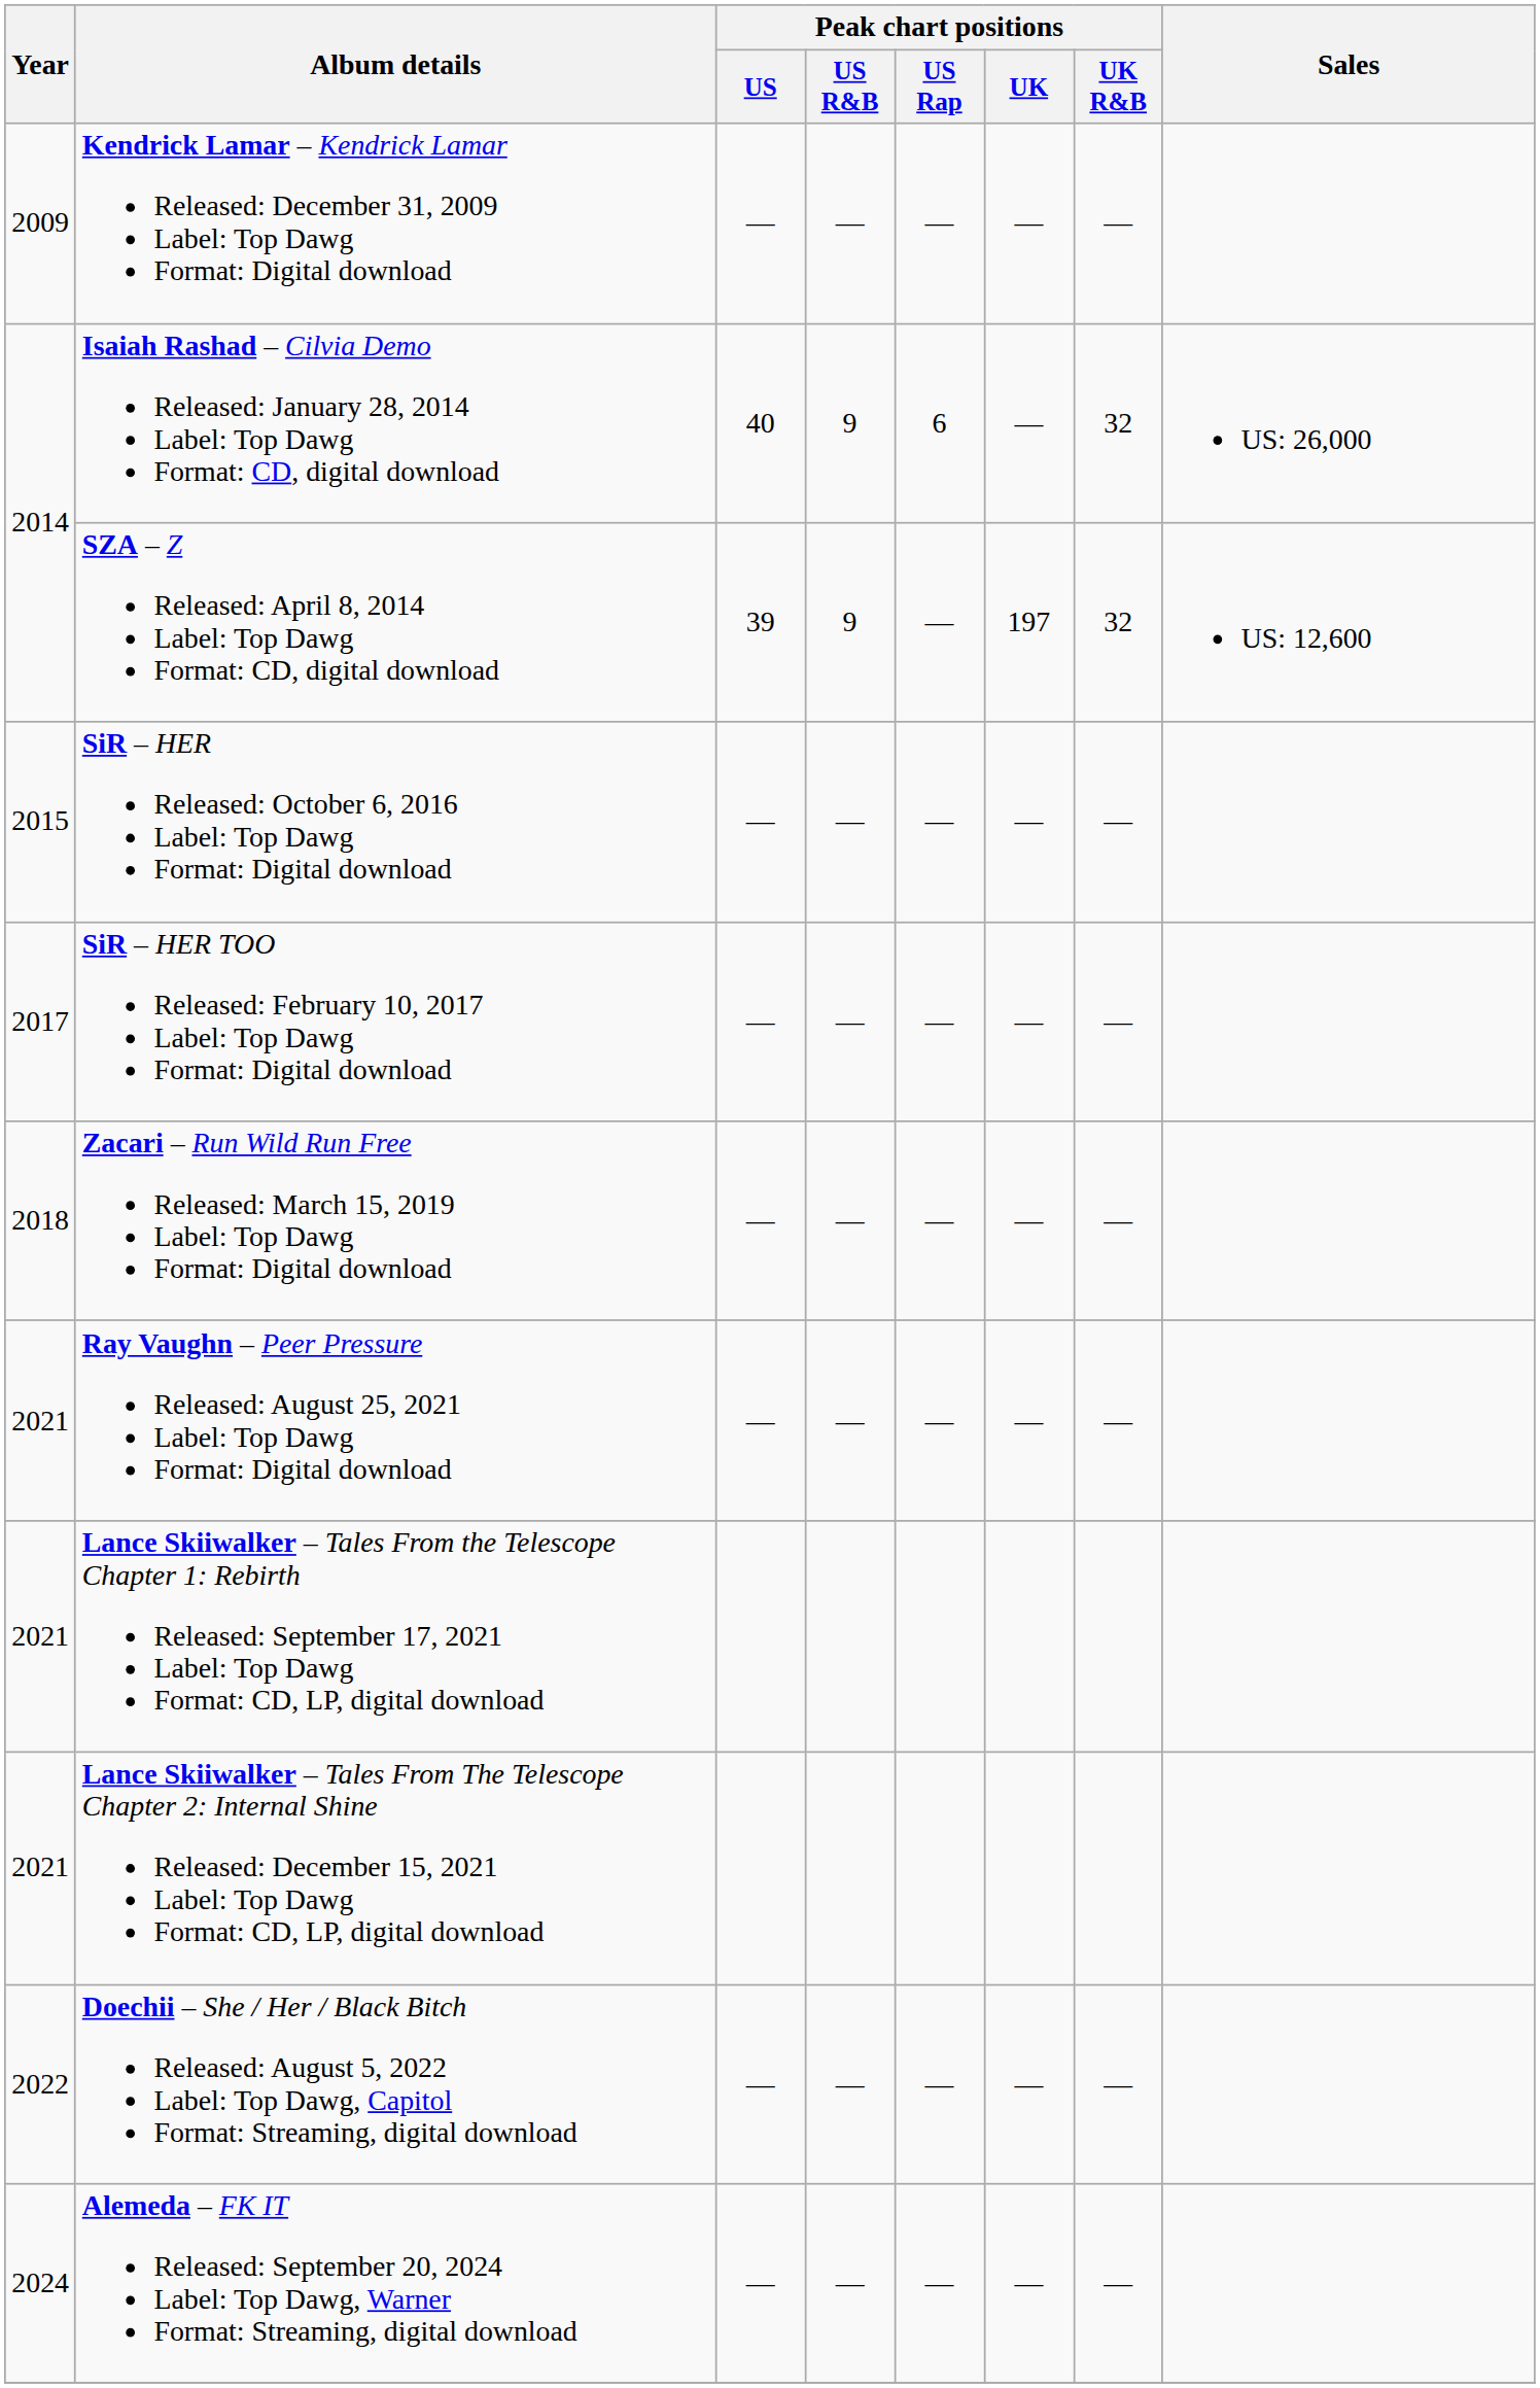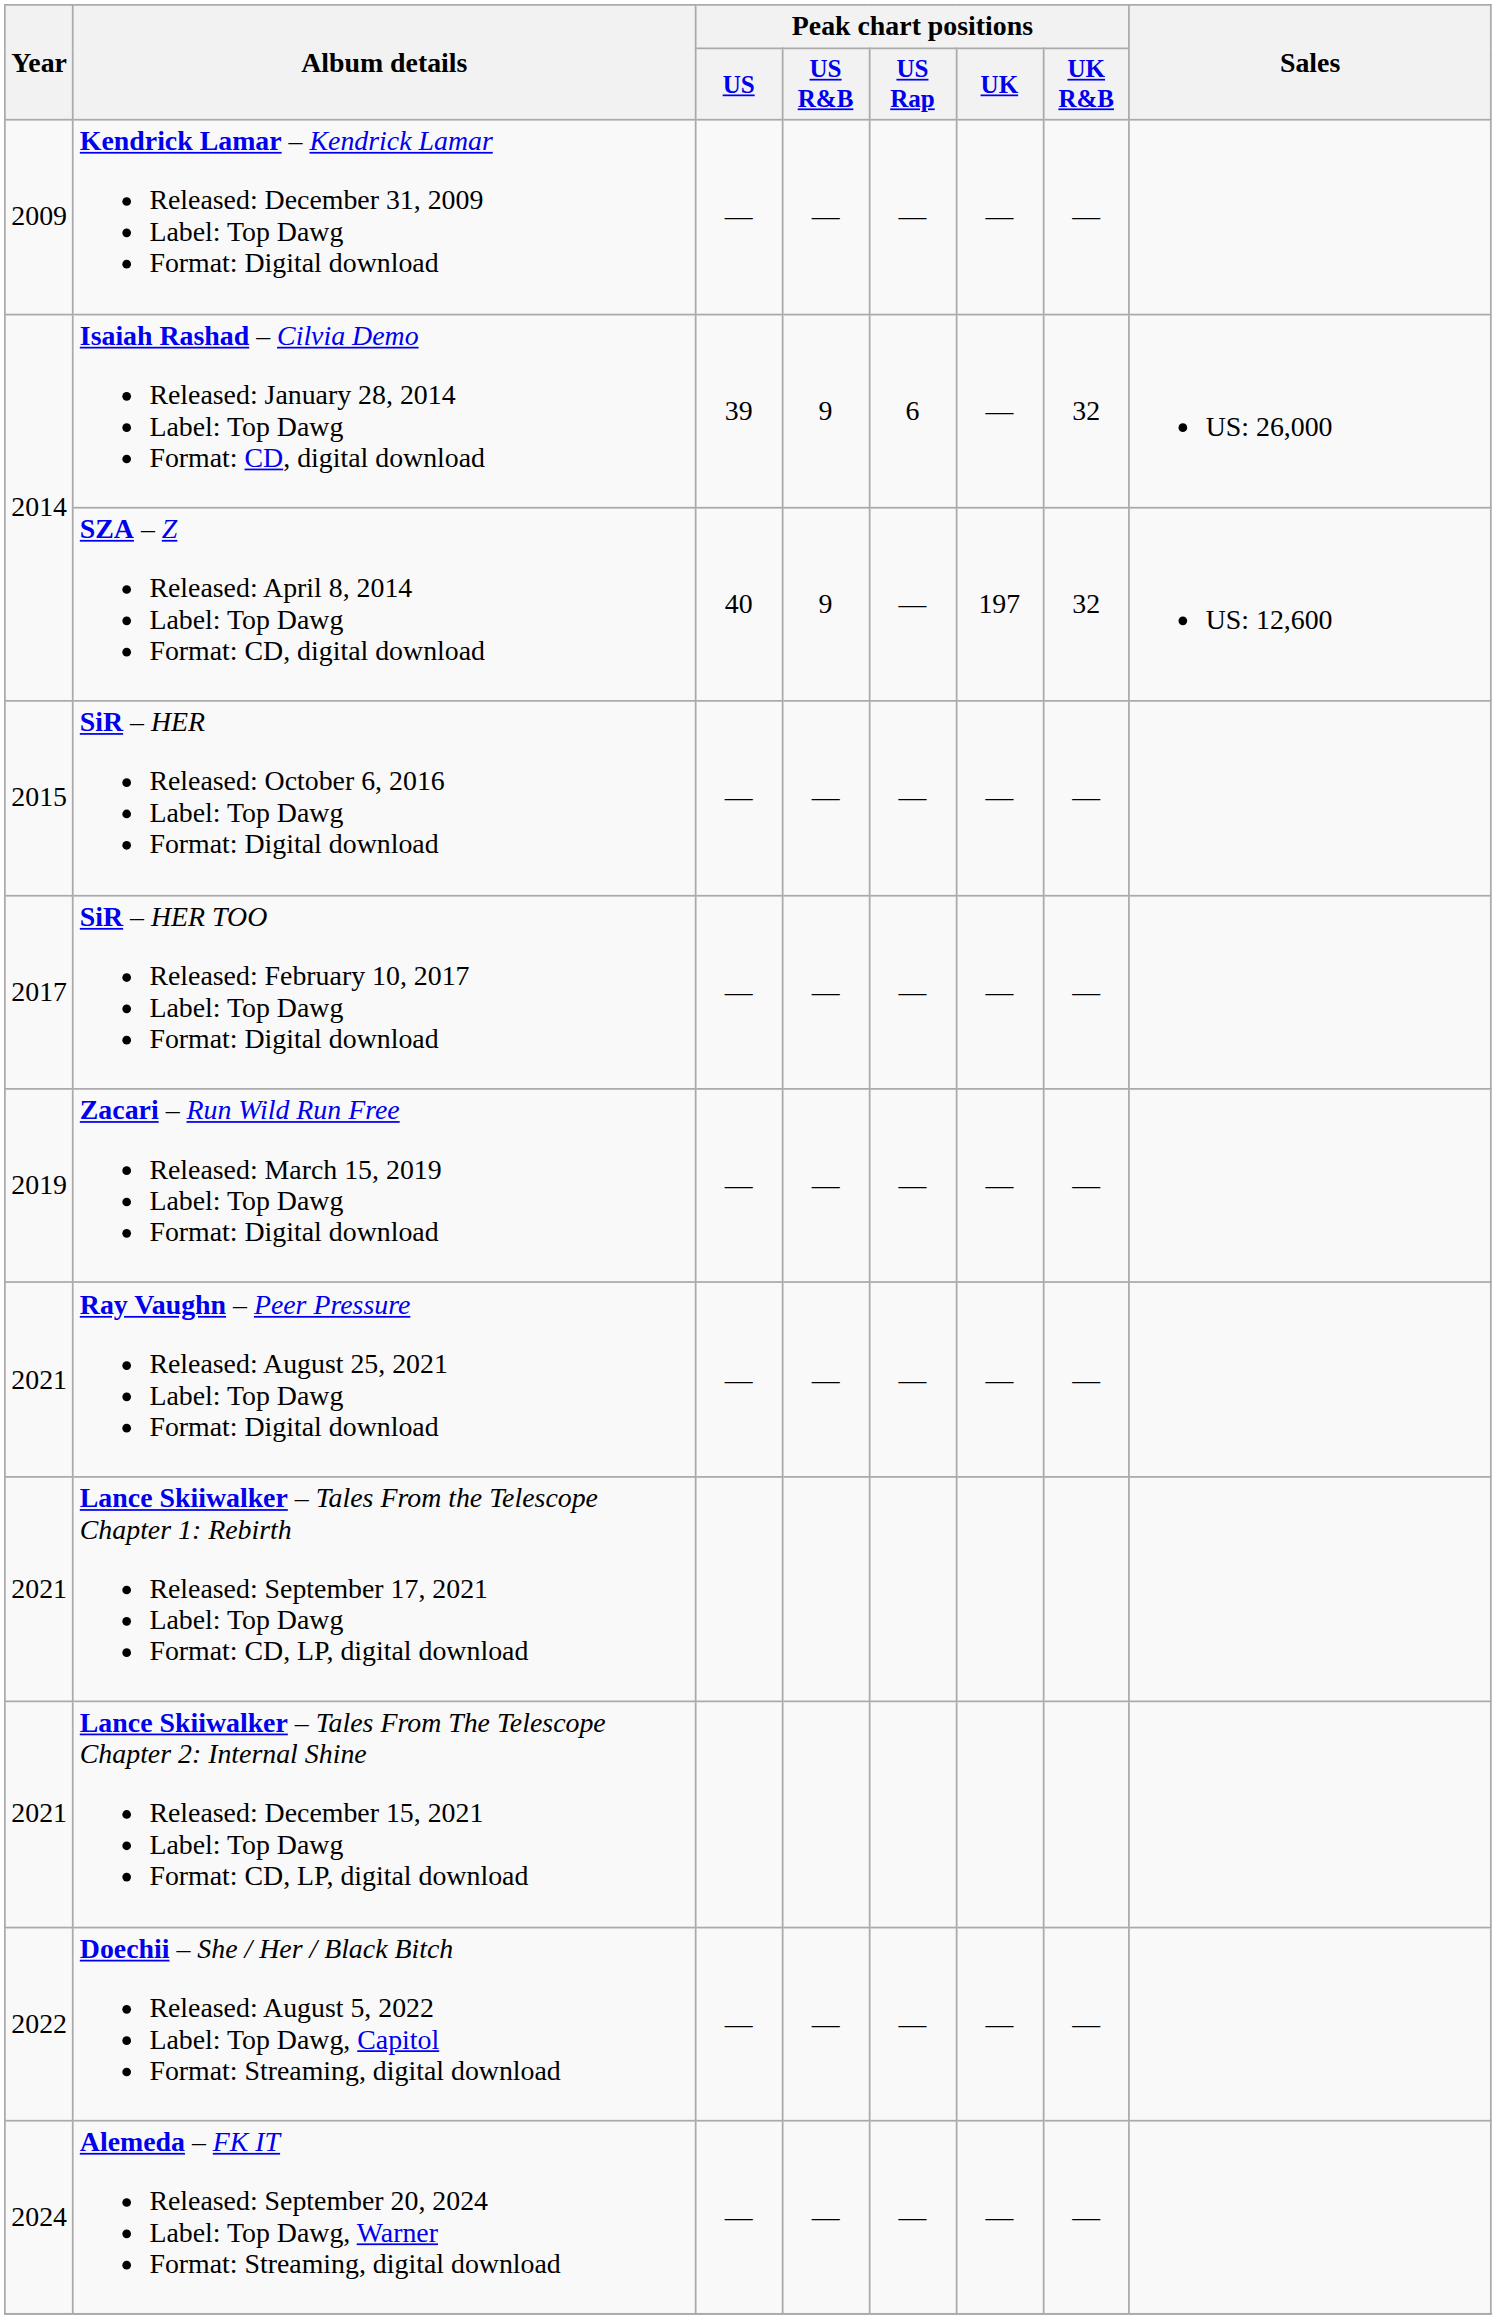row 4 | Peak chart positions / US: 40 -> 39
row 5 | Peak chart positions / US: 39 -> 40
row 8 | Year: 2018 -> 2019
